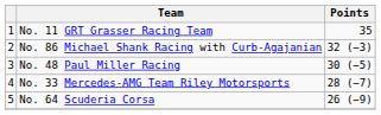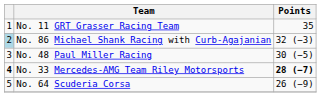No. 86 Michael Shank Racing with Curb-Agajanian | column 1: no background -> lightblue background
No. 33 Mercedes-AMG Team Riley Motorsports | column 1: normal -> bold
No. 33 Mercedes-AMG Team Riley Motorsports | Points: normal -> bold
